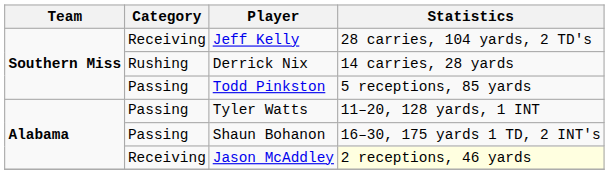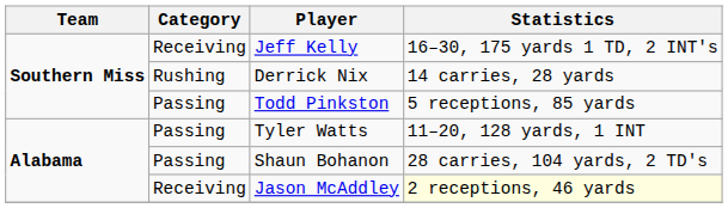Jeff Kelly | Statistics: 28 carries, 104 yards, 2 TD's -> 16–30, 175 yards 1 TD, 2 INT's
Shaun Bohanon | Statistics: 16–30, 175 yards 1 TD, 2 INT's -> 28 carries, 104 yards, 2 TD's
